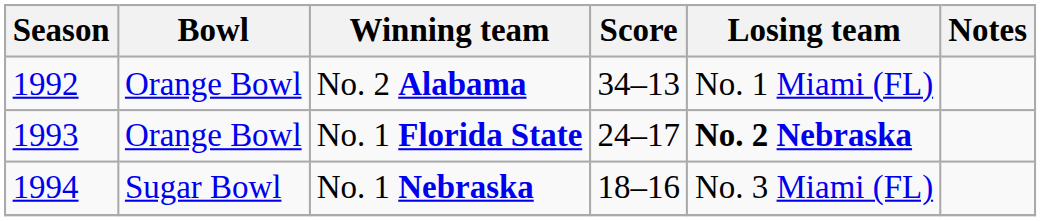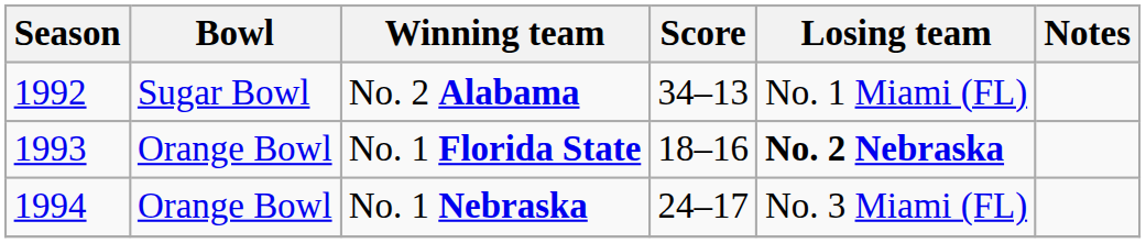No. 2 Alabama | Bowl: Orange Bowl -> Sugar Bowl
No. 1 Florida State | Score: 24–17 -> 18–16
No. 1 Nebraska | Bowl: Sugar Bowl -> Orange Bowl
No. 1 Nebraska | Score: 18–16 -> 24–17
